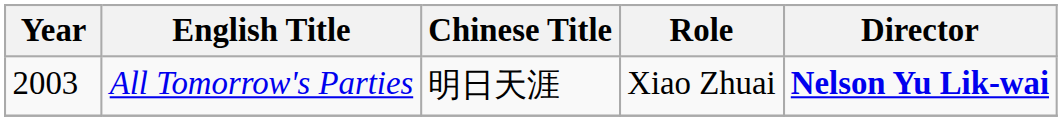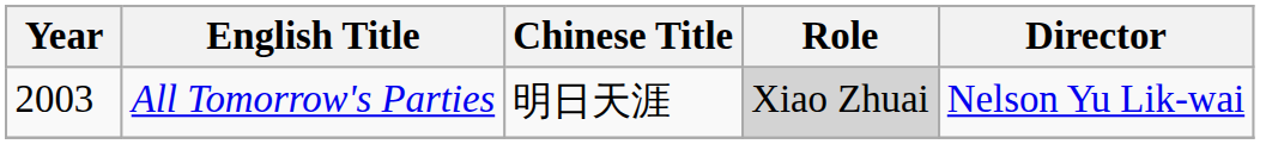row 2 | Role: no background -> lightgrey background
row 2 | Director: bold -> normal
